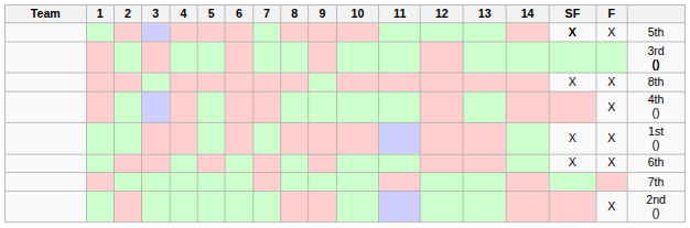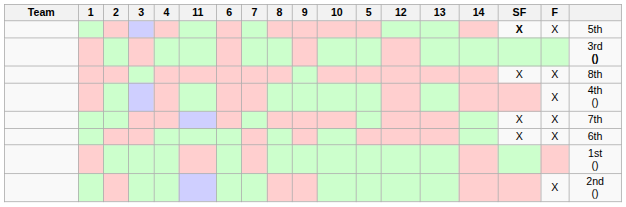columns swapped: 5 <-> 11
row 6 | column 18: 1st () -> 7th
row 8 | column 18: 7th -> 1st ()
